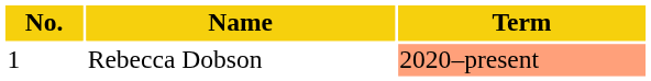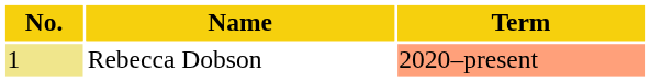Rebecca Dobson | No.: no background -> khaki background
